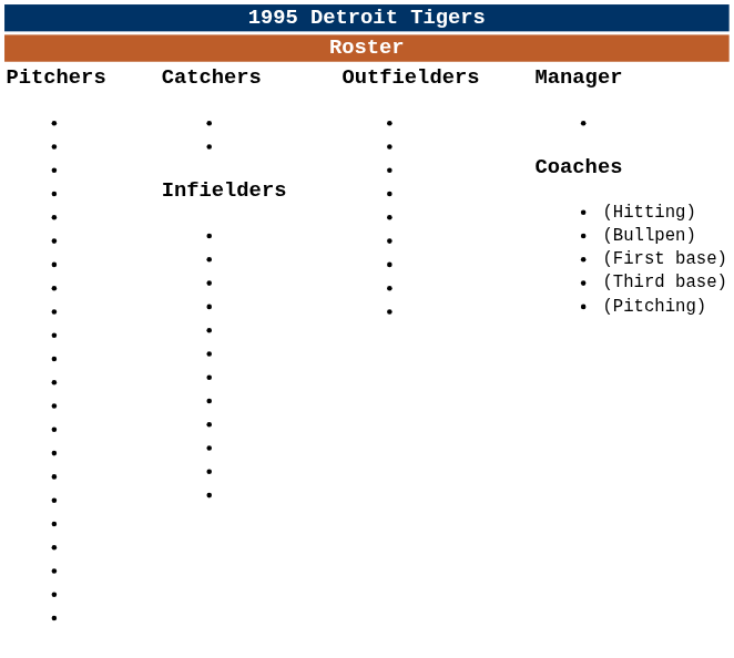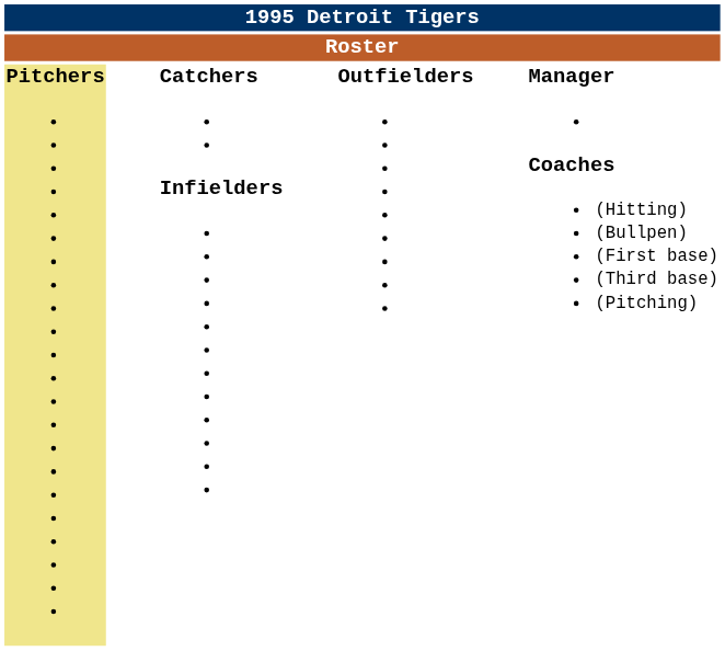Pitchers | column 1: no background -> khaki background
